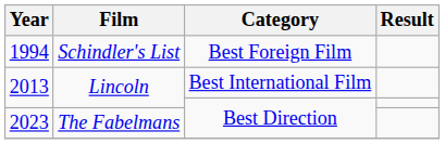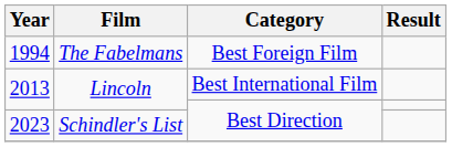1994 | Film: Schindler's List -> The Fabelmans
2023 | Film: The Fabelmans -> Schindler's List
